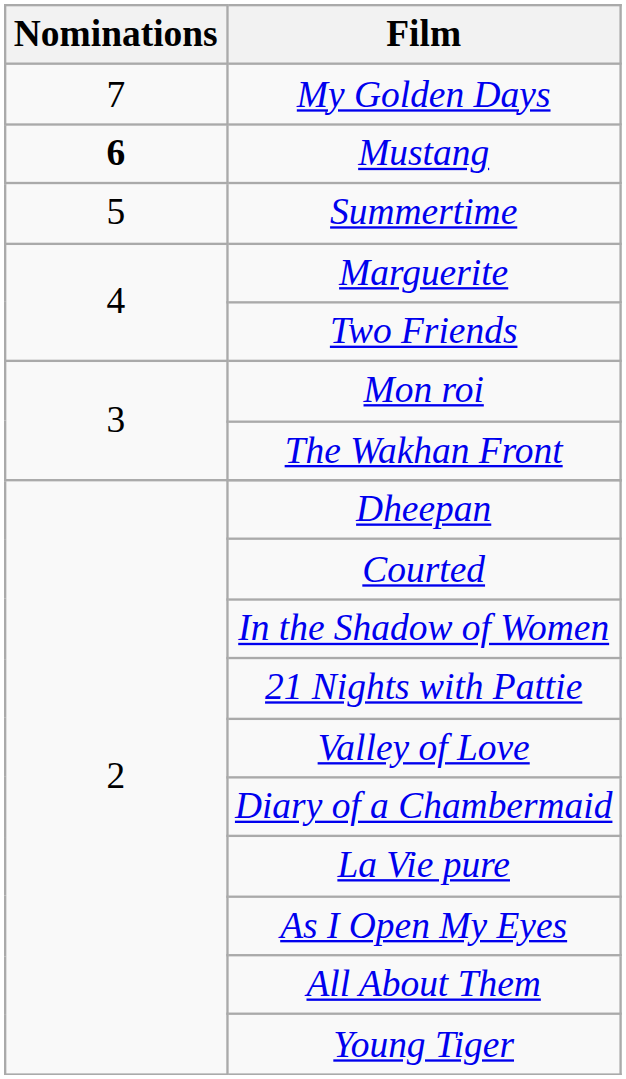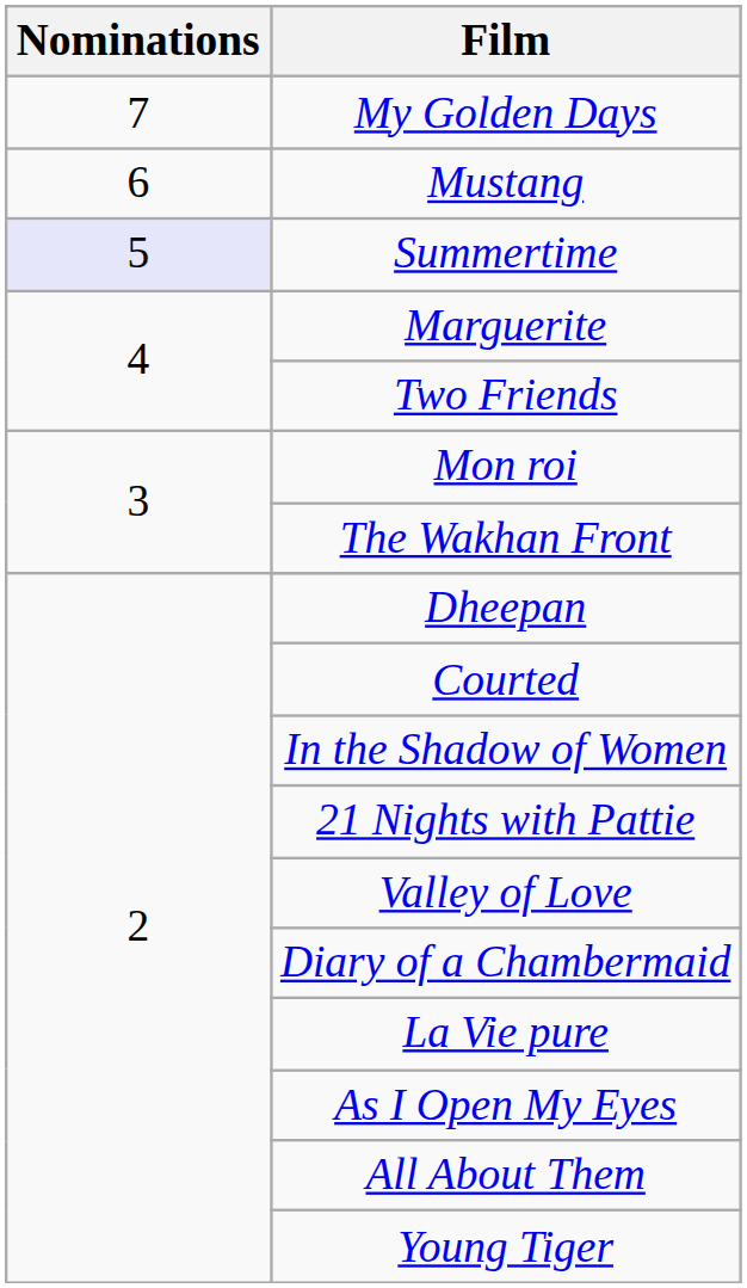Mustang | Nominations: bold -> normal
Summertime | Nominations: no background -> lavender background
